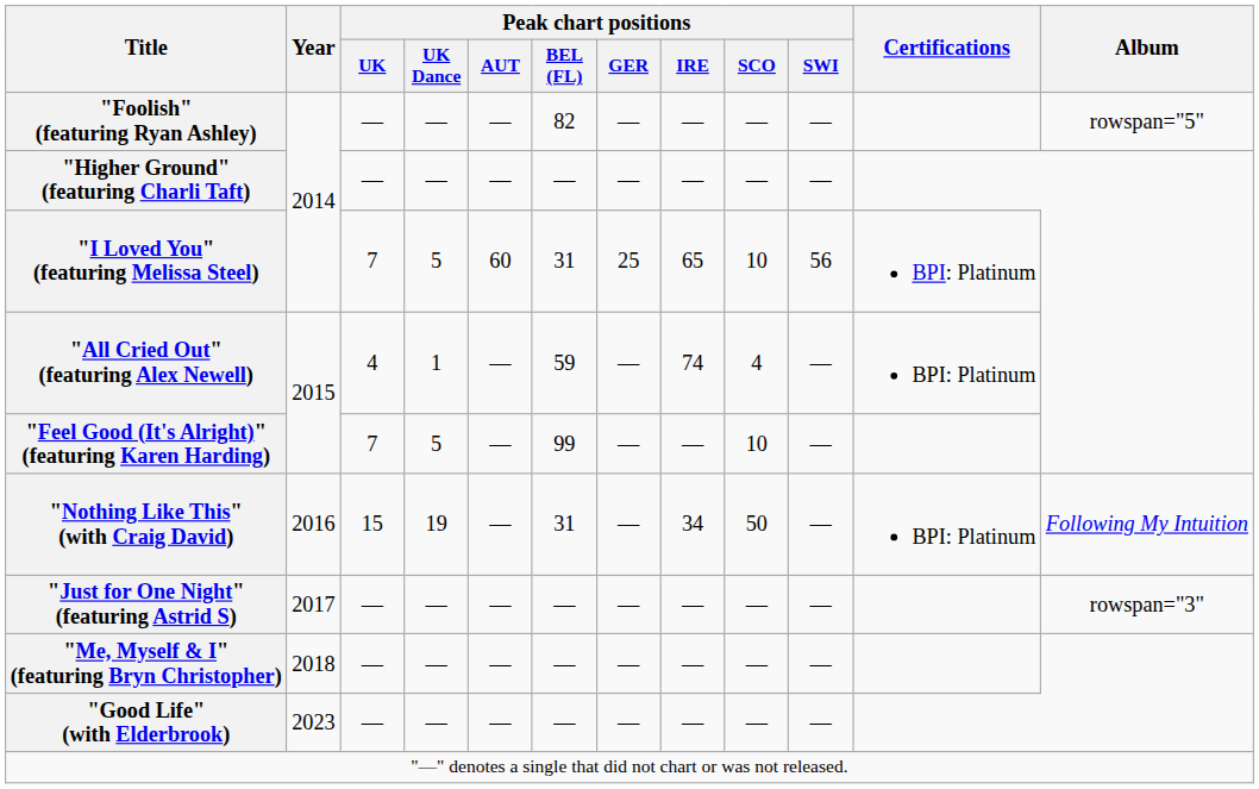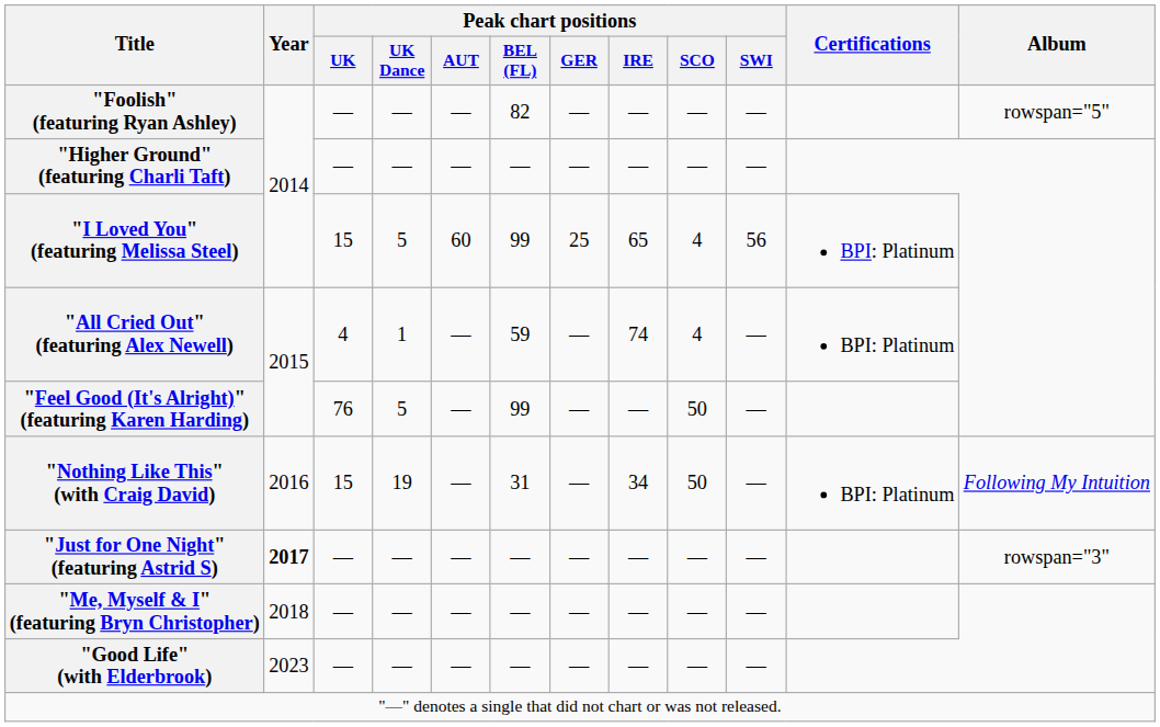"I Loved You" (featuring Melissa Steel) | Peak chart positions / UK: 7 -> 15
"I Loved You" (featuring Melissa Steel) | Peak chart positions / BEL (FL): 31 -> 99
"I Loved You" (featuring Melissa Steel) | Peak chart positions / SCO: 10 -> 4
"Feel Good (It's Alright)" (featuring Karen Harding) | Peak chart positions / UK: 7 -> 76
"Feel Good (It's Alright)" (featuring Karen Harding) | Peak chart positions / SCO: 10 -> 50
"Just for One Night" (featuring Astrid S) | Year: normal -> bold
